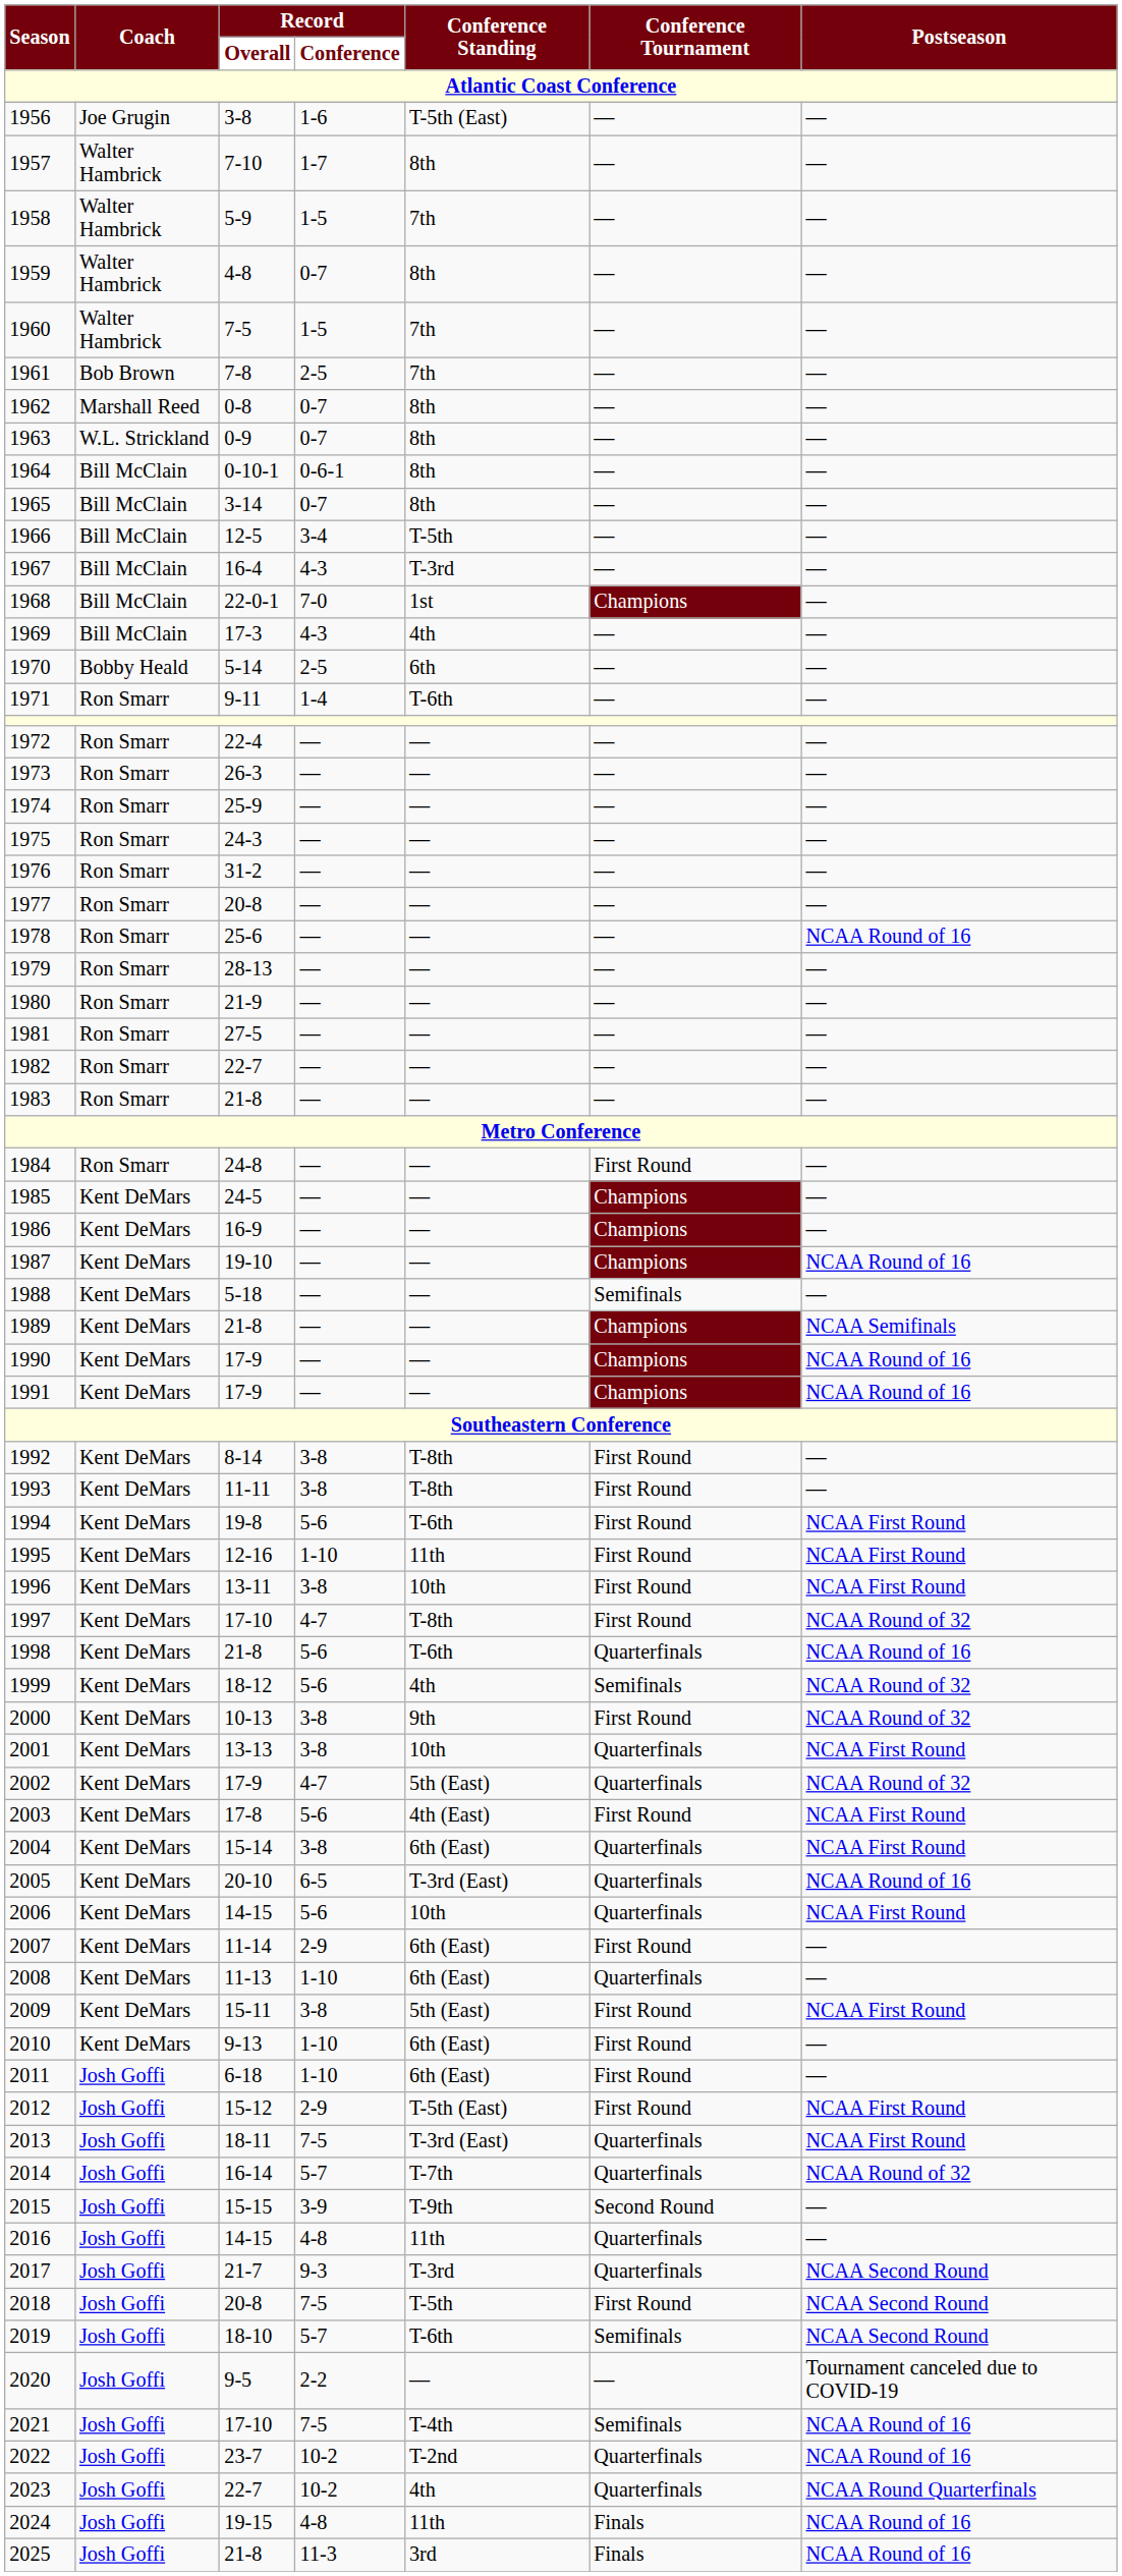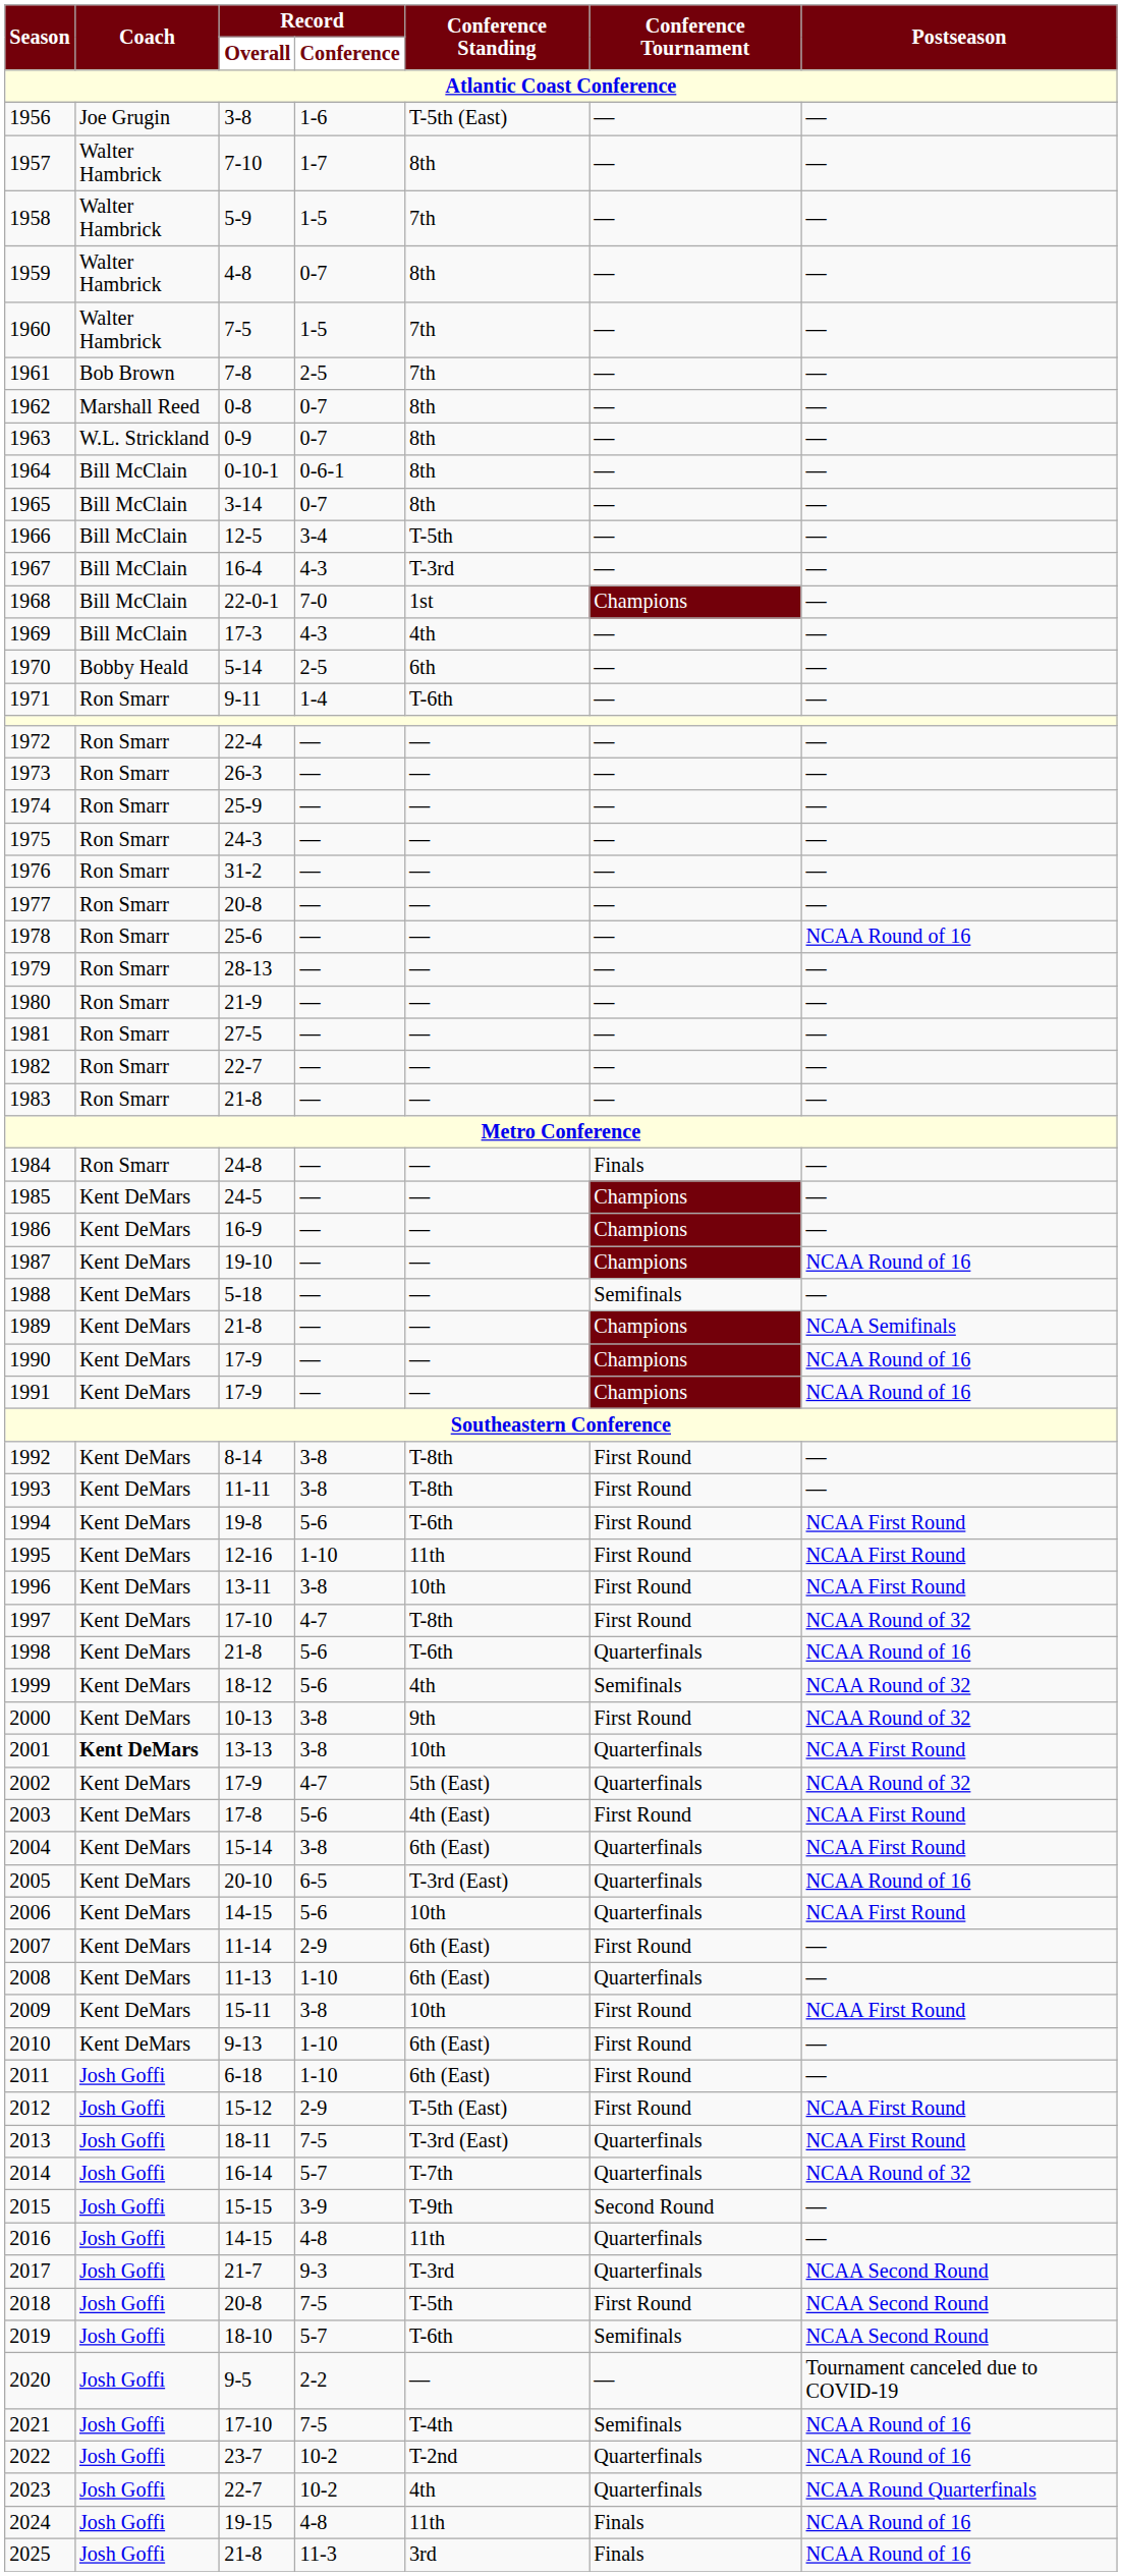1984 | Conference Tournament: First Round -> Finals
2001 | Coach: normal -> bold
2009 | Conference Standing: 5th (East) -> 10th
